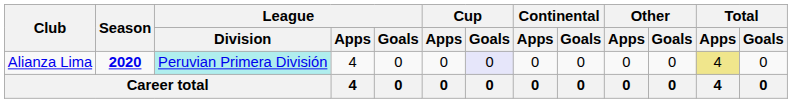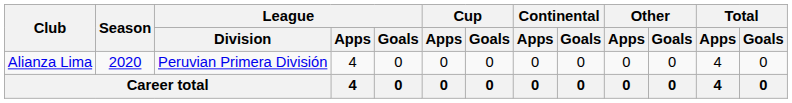Alianza Lima | Season: bold -> normal
Alianza Lima | League / Division: paleturquoise background -> no background
Alianza Lima | Cup / Goals: lavender background -> no background
Alianza Lima | Total / Apps: khaki background -> no background
